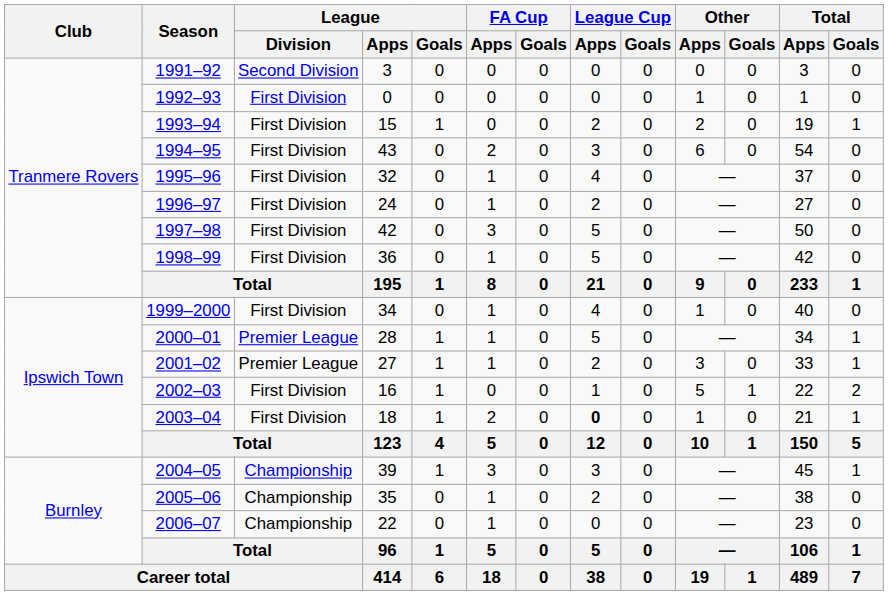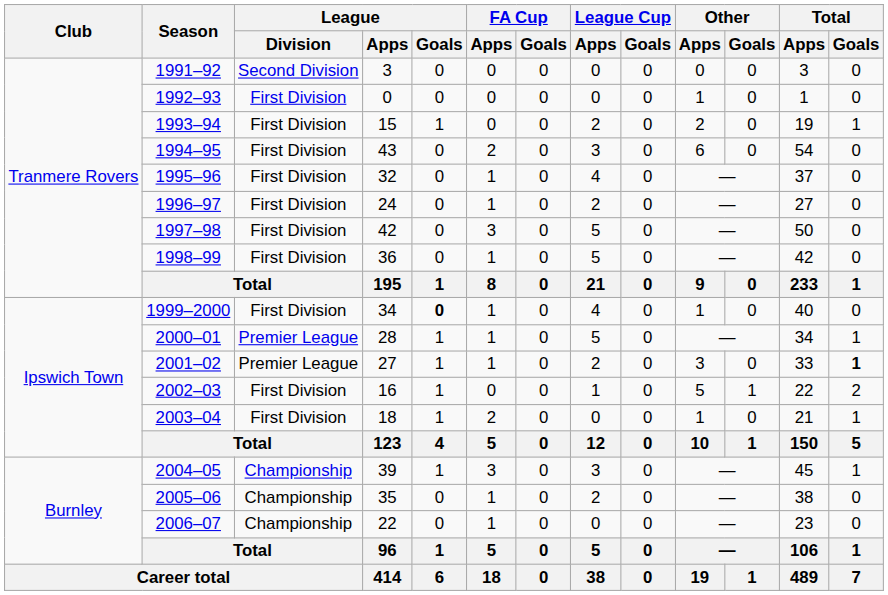1999–2000 | League / Goals: normal -> bold
2001–02 | Total / Goals: normal -> bold
2003–04 | League Cup / Apps: bold -> normal
